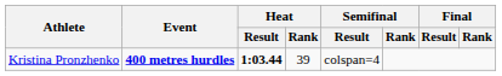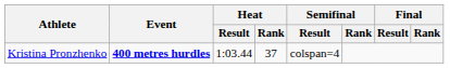Kristina Pronzhenko | Heat / Result: bold -> normal
Kristina Pronzhenko | Heat / Rank: 39 -> 37
